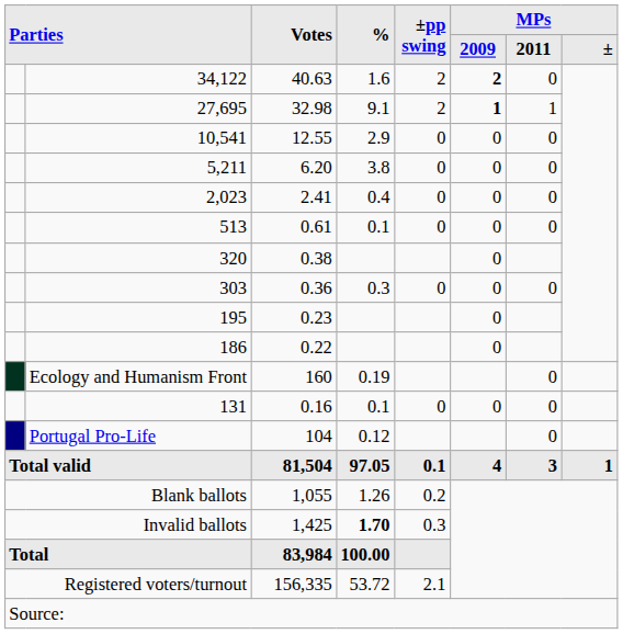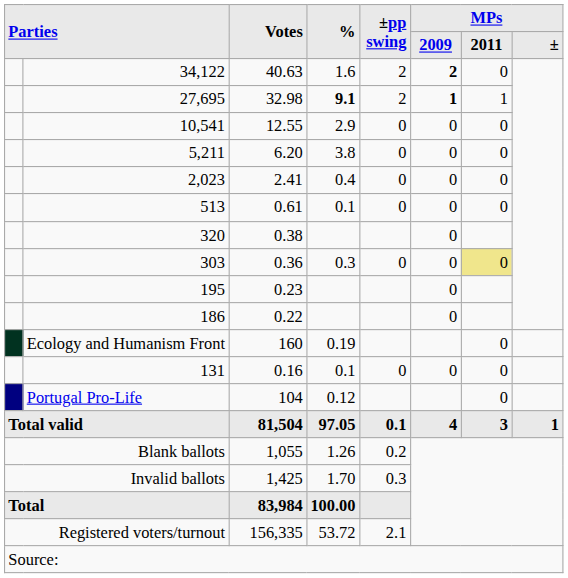27,695 | %: normal -> bold
303 | MPs / 2011: no background -> khaki background
Invalid ballots | %: bold -> normal
